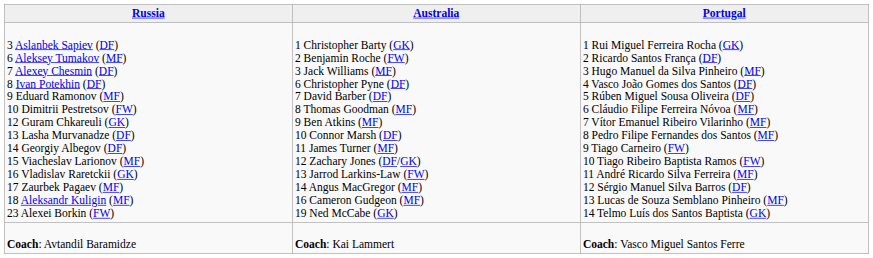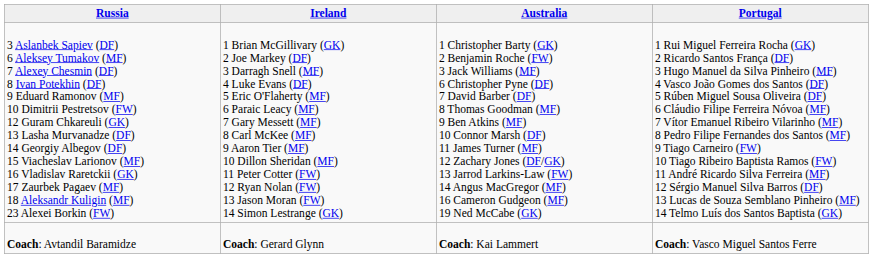+ column: Ireland | 1 Brian McGillivary (GK) 2 Joe Markey (DF) 3 Darragh Snell (MF) 4 Luke Evans (DF) 5 Eric O'Flaherty (MF) 6 Paraic Leacy (MF) 7 Gary Messett (MF) 8 Carl McKee (MF) 9 Aaron Tier (MF) 10 Dillon Sheridan (MF) 11 Peter Cotter (FW) 12 Ryan Nolan (FW) 13 Jason Moran (FW) 14 Simon Lestrange (GK) | Coach: Gerard Glynn
